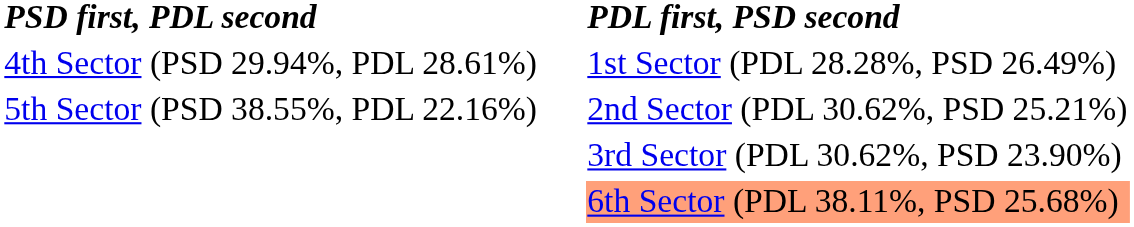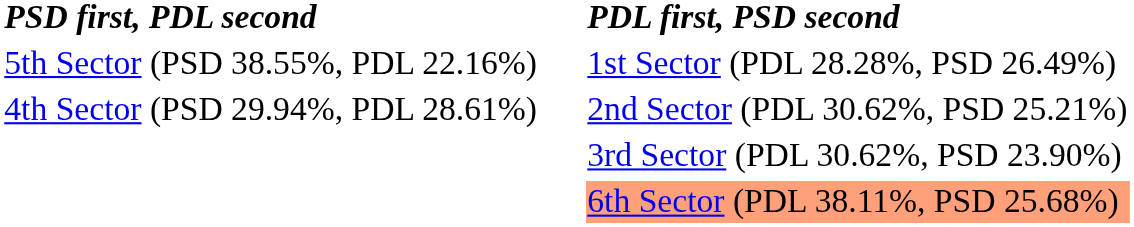row 2 | PSD first, PDL second: 4th Sector (PSD 29.94%, PDL 28.61%) -> 5th Sector (PSD 38.55%, PDL 22.16%)
row 3 | PSD first, PDL second: 5th Sector (PSD 38.55%, PDL 22.16%) -> 4th Sector (PSD 29.94%, PDL 28.61%)
